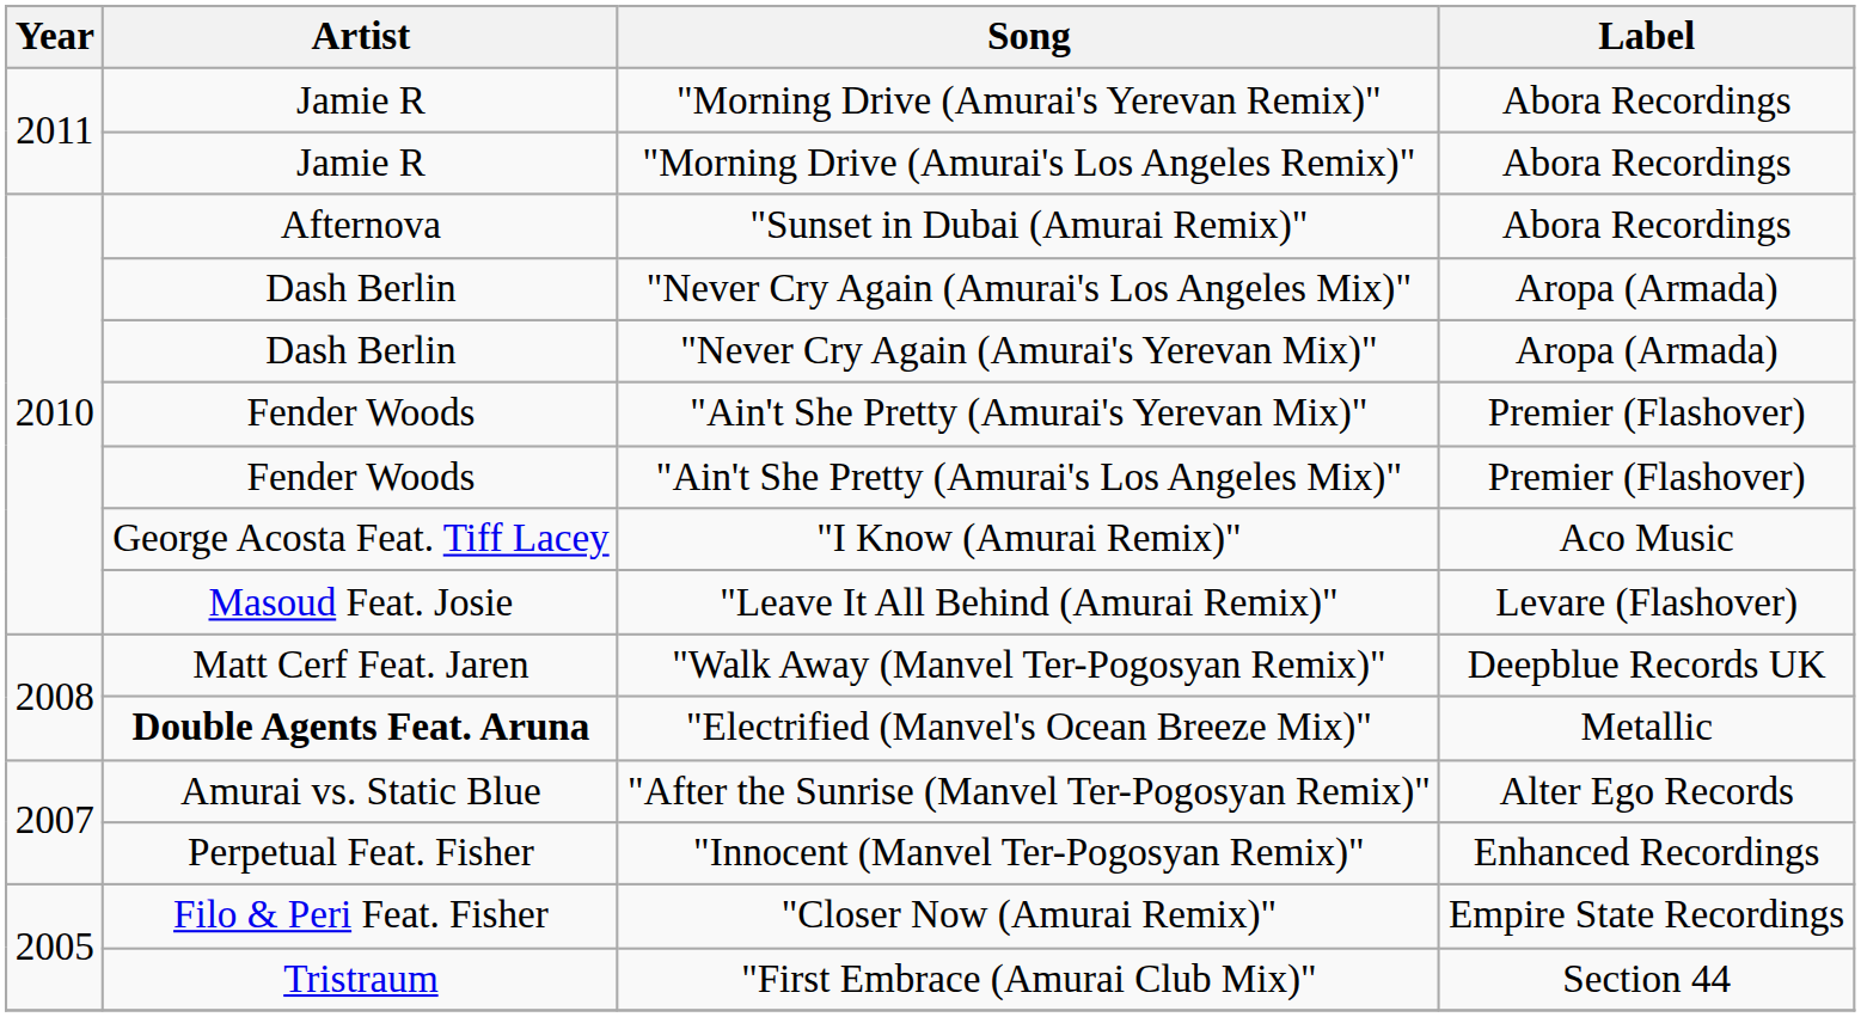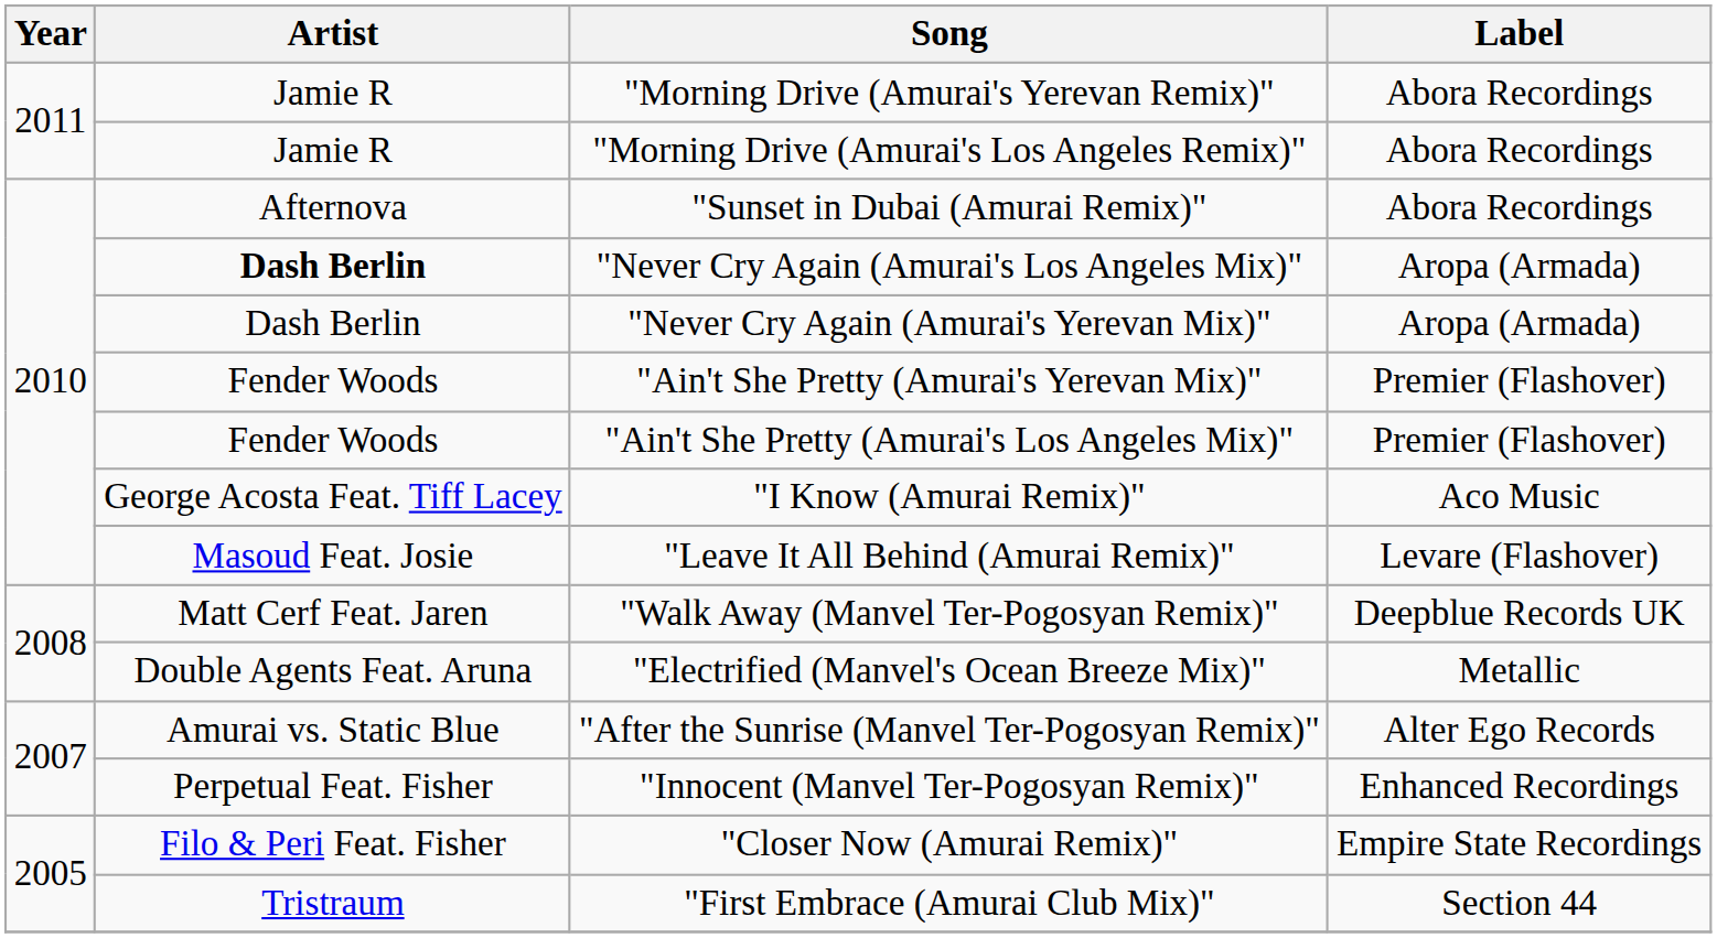"Never Cry Again (Amurai's Los Angeles Mix)" | Artist: normal -> bold
"Electrified (Manvel's Ocean Breeze Mix)" | Artist: bold -> normal
